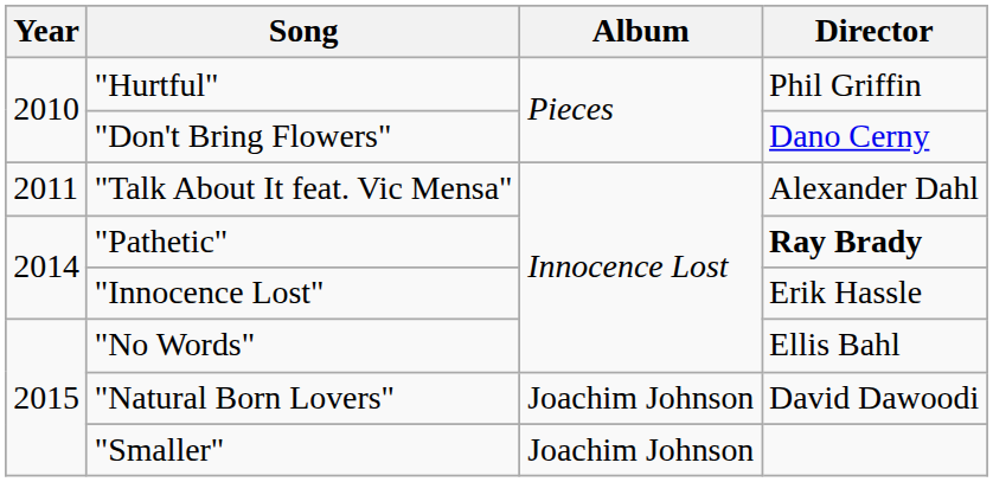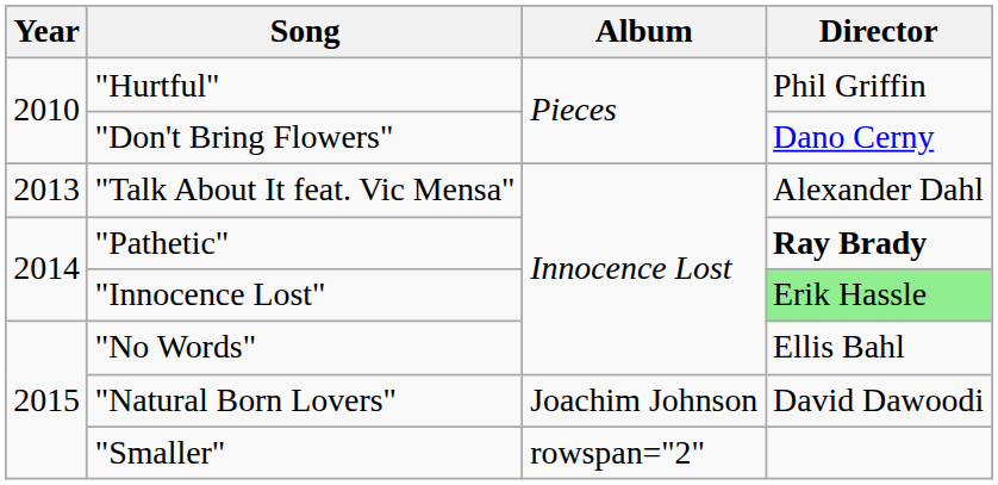"Talk About It feat. Vic Mensa" | Year: 2011 -> 2013
"Innocence Lost" | Director: no background -> lightgreen background
"Smaller" | Album: Joachim Johnson -> rowspan="2"
